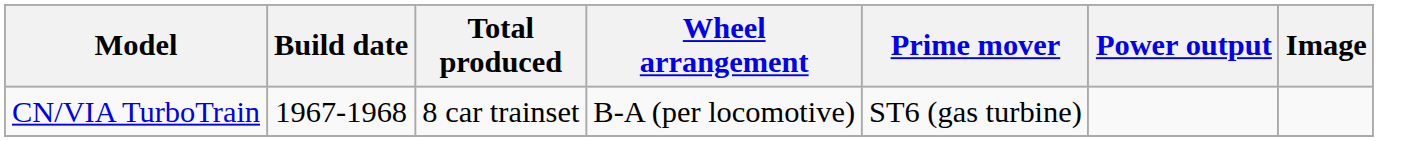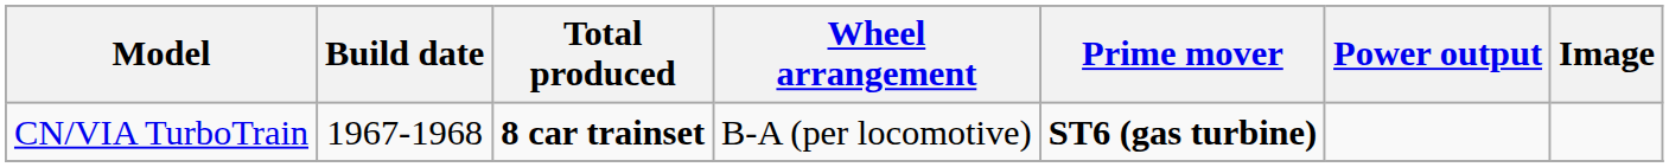CN/VIA TurboTrain | Total produced: normal -> bold
CN/VIA TurboTrain | Prime mover: normal -> bold
